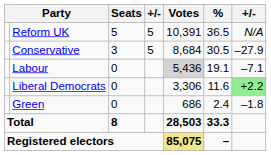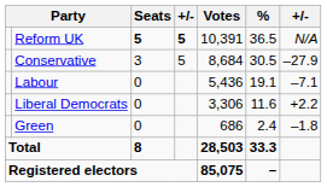Reform UK | Seats: normal -> bold
Reform UK | column 4: normal -> bold
Labour | Votes: lightgrey background -> no background
Liberal Democrats | column 7: lightgreen background -> no background
Registered electors | Votes: khaki background -> no background
